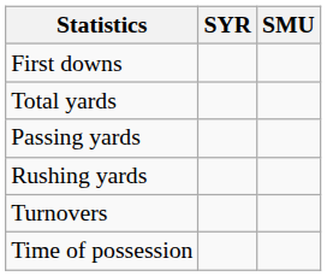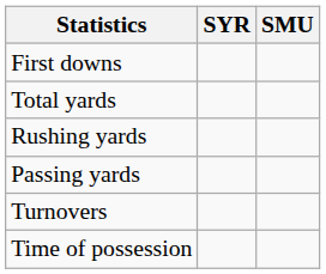rows swapped: Rushing yards <-> Passing yards
